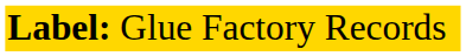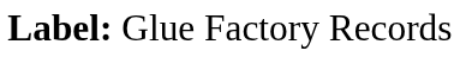row 1 | column 1: gold background -> no background
